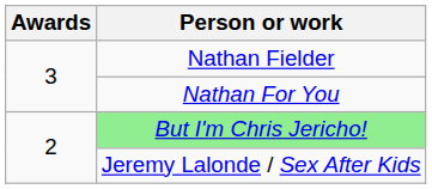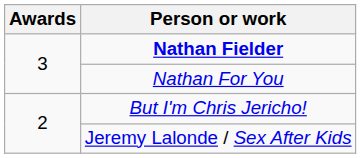Nathan Fielder | Person or work: normal -> bold
But I'm Chris Jericho! | Person or work: lightgreen background -> no background
